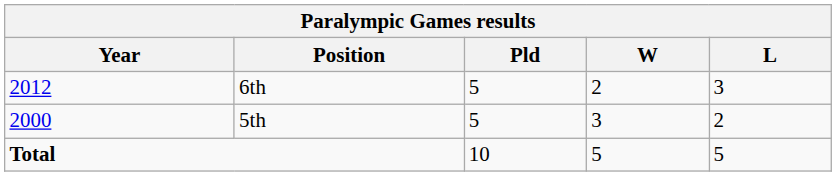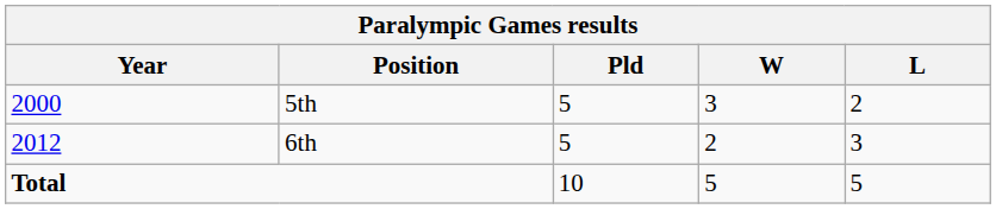rows swapped: 5th <-> 6th
